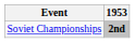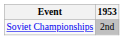Soviet Championships | 1953: bold -> normal
